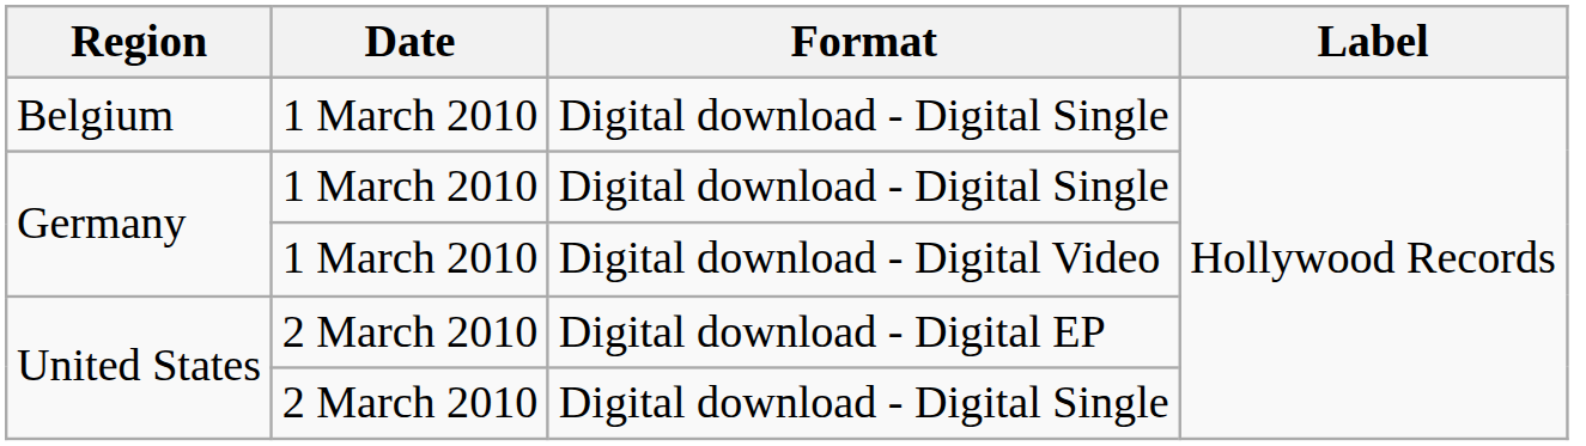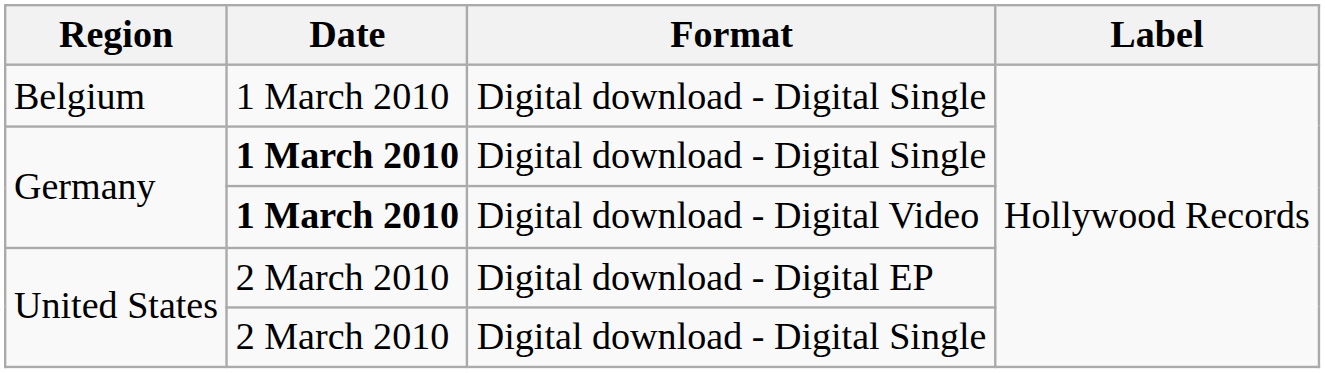Germany / Digital download - Digital Single | Date: normal -> bold
Germany / Digital download - Digital Video | Date: normal -> bold
